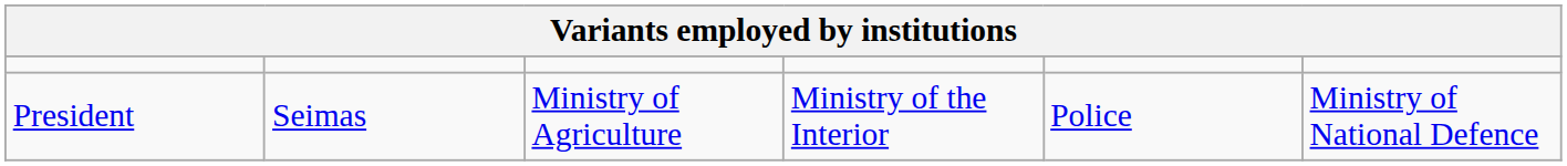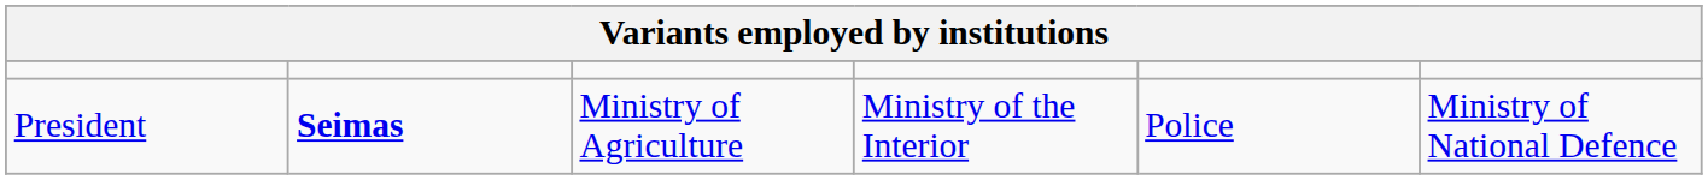President | column 2: normal -> bold
